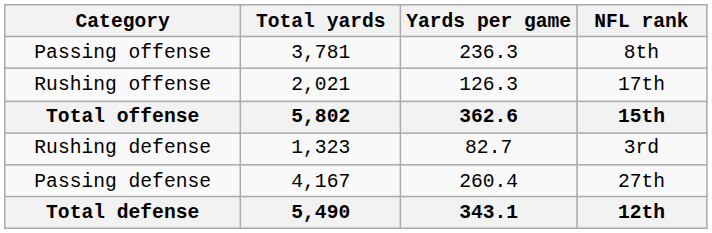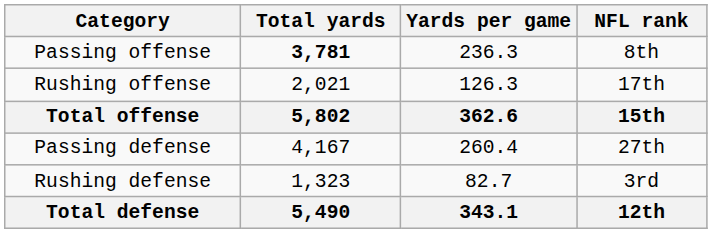Passing offense | Total yards: normal -> bold
rows swapped: Passing defense <-> Rushing defense
